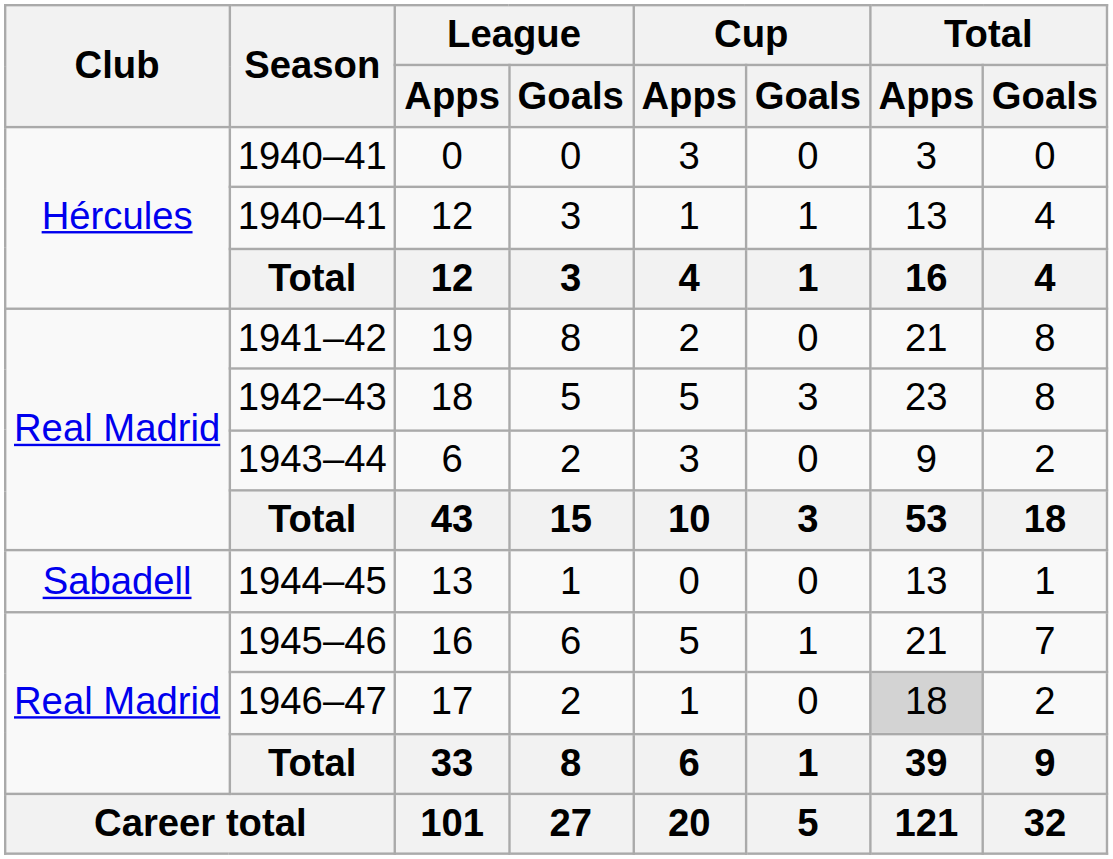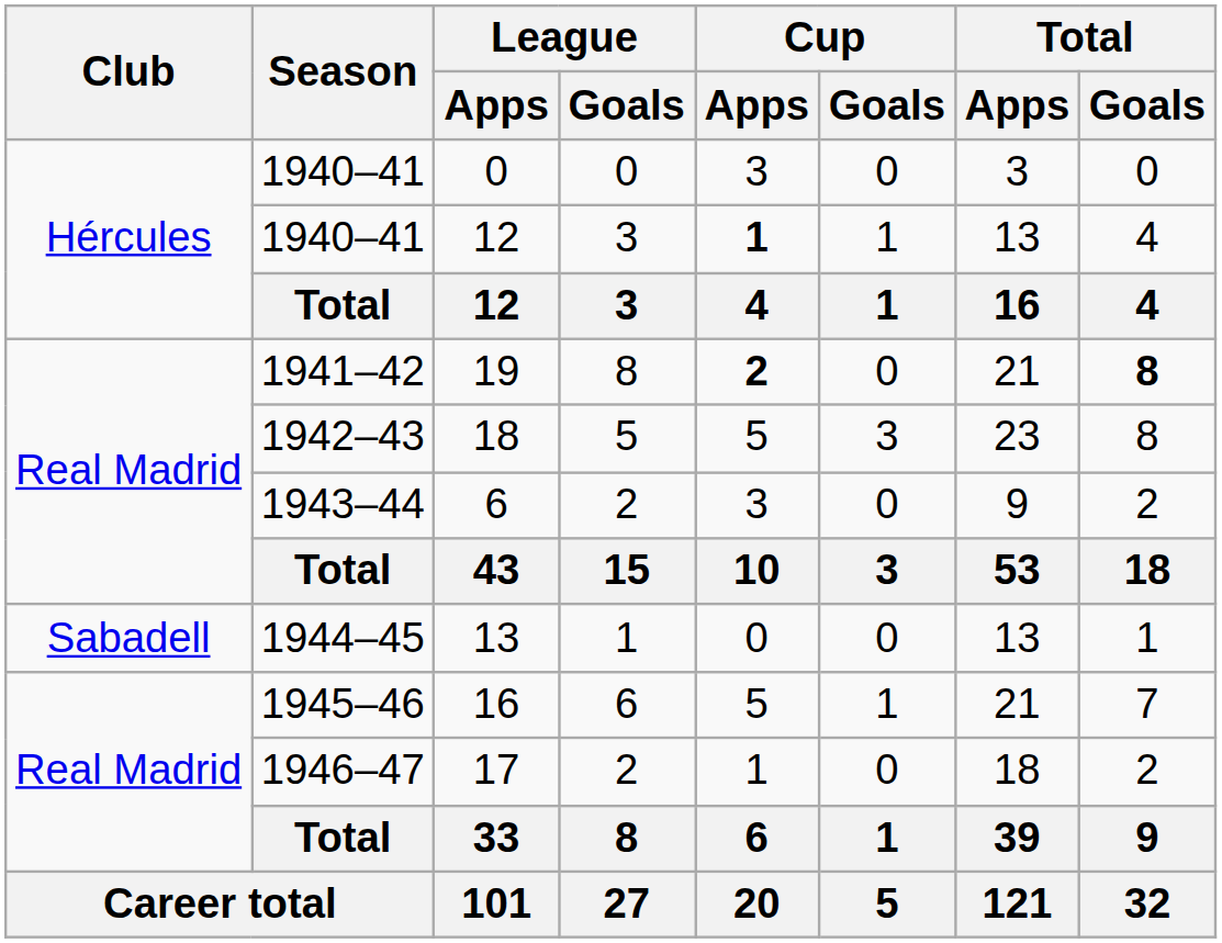1940–41 / 12 | Cup / Apps: normal -> bold
19 | Cup / Apps: normal -> bold
19 | Total / Goals: normal -> bold
17 | Total / Apps: lightgrey background -> no background
